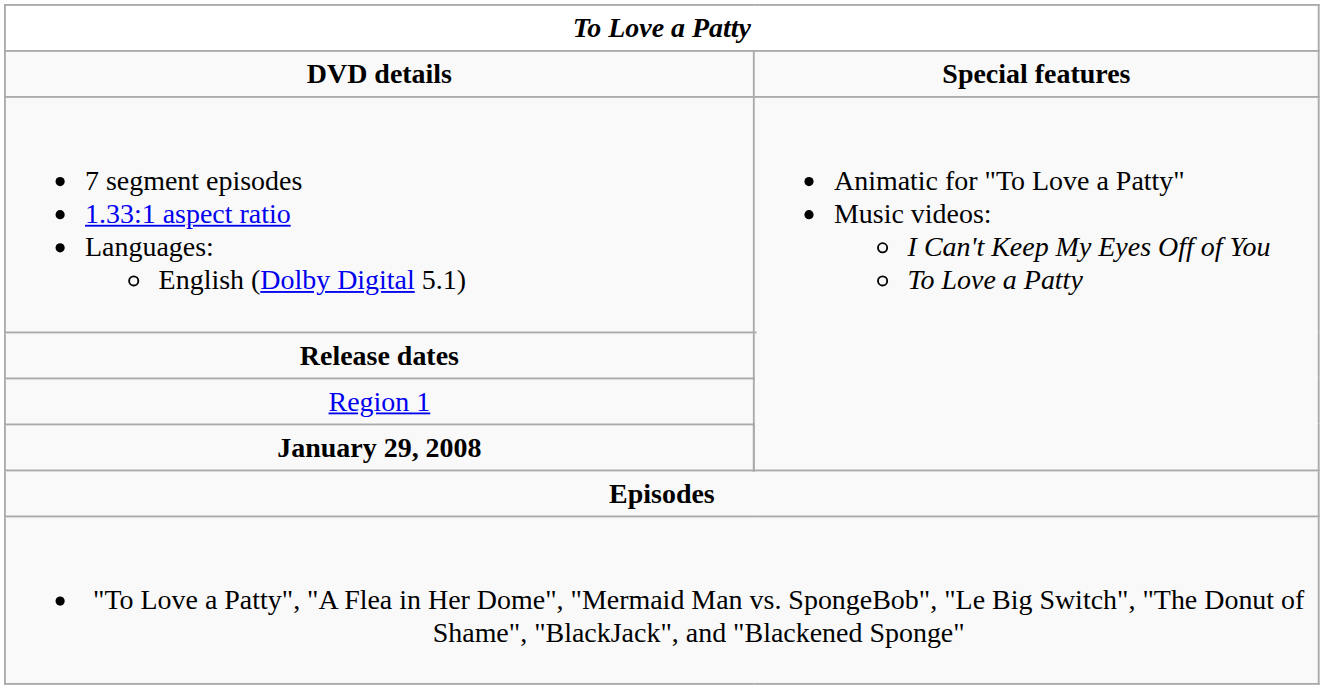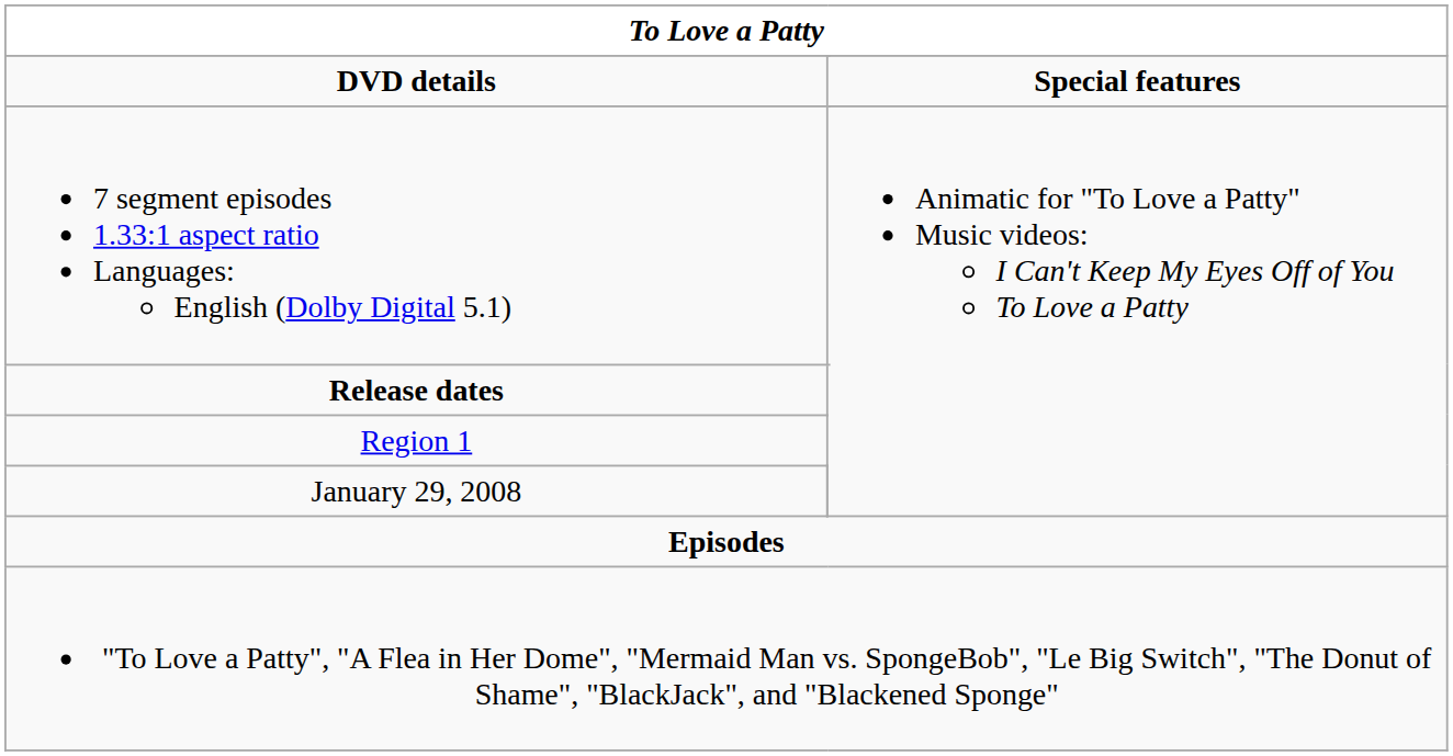January 29, 2008 | column 1: bold -> normal
